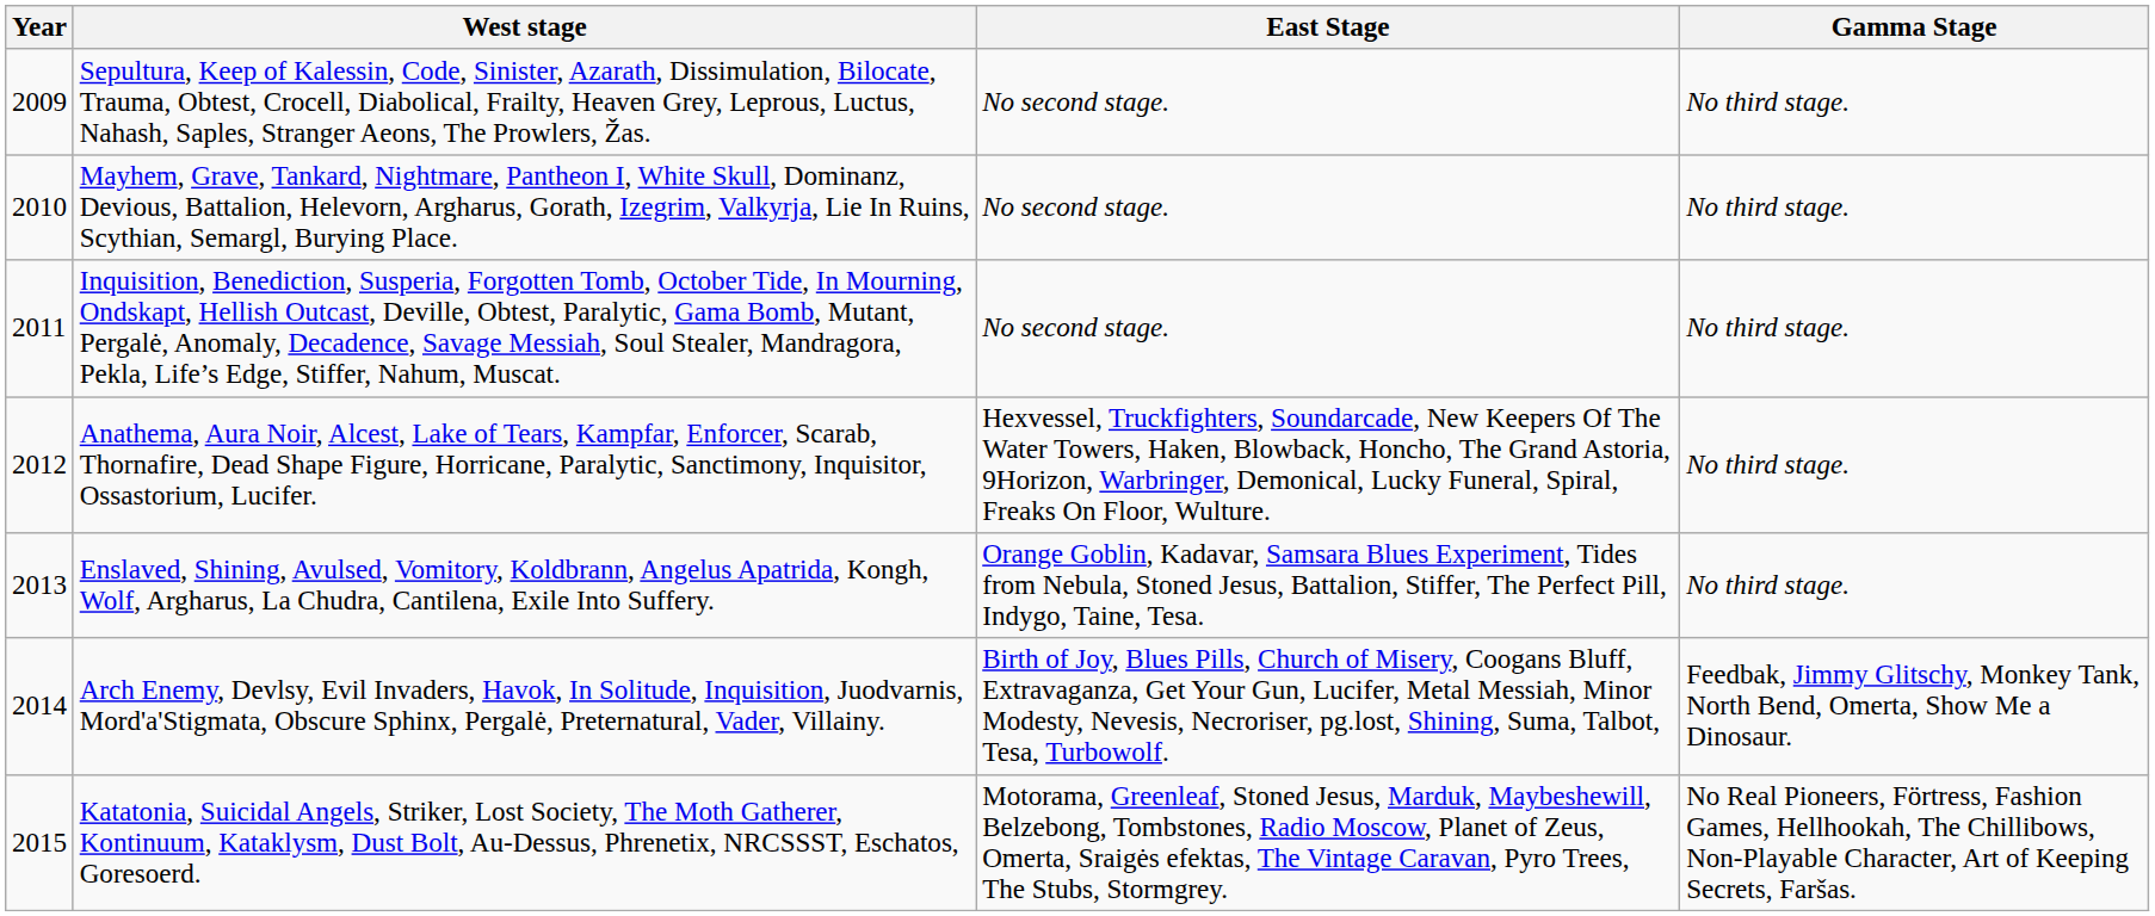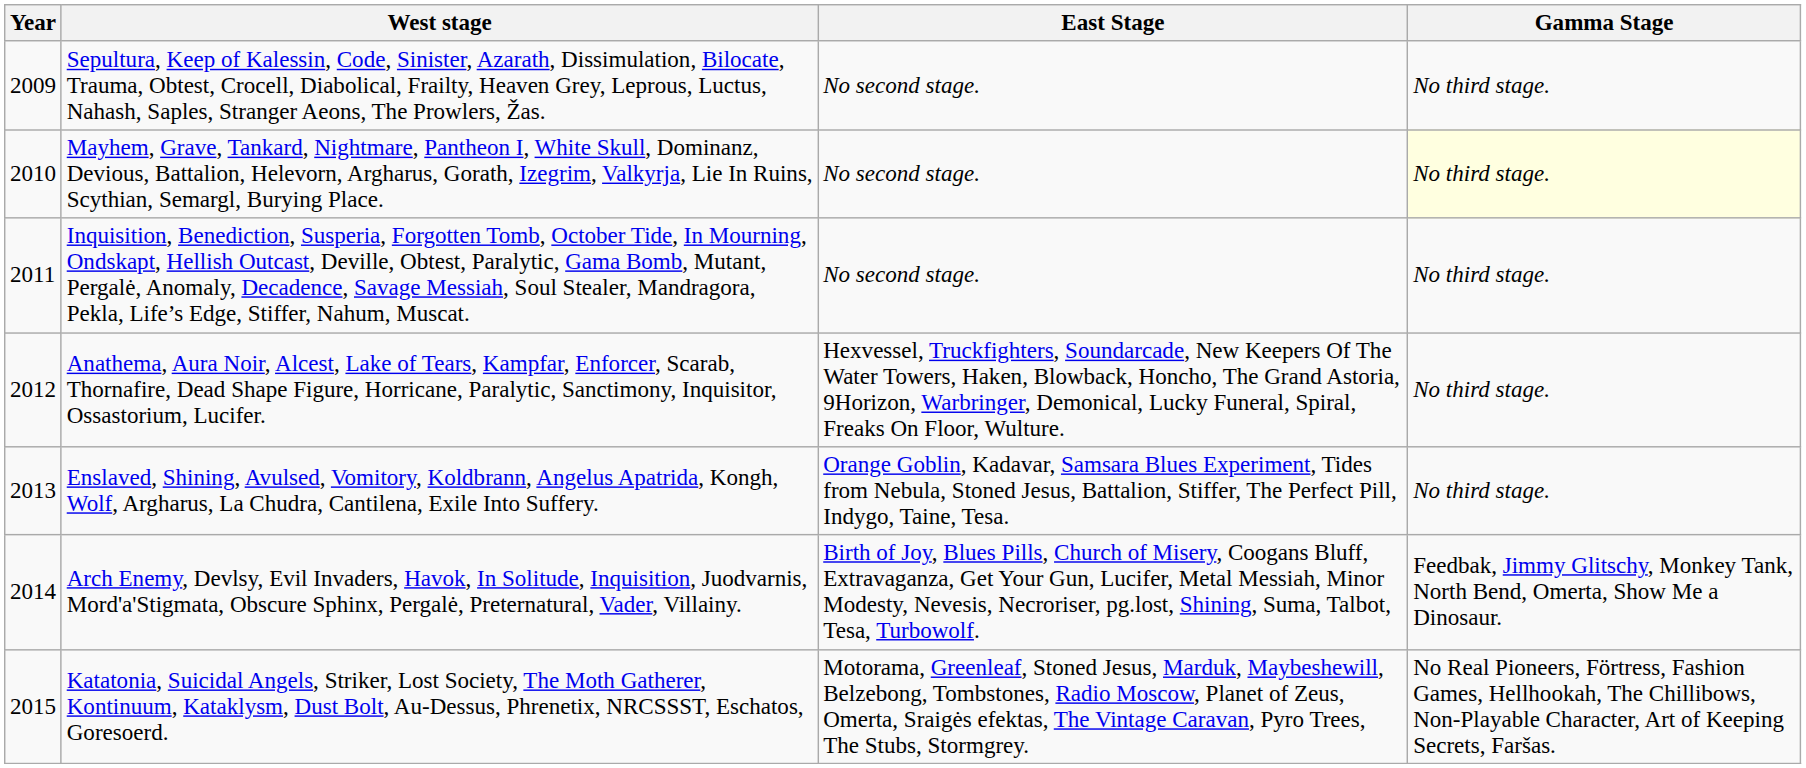row 3 | Gamma Stage: no background -> lightyellow background
